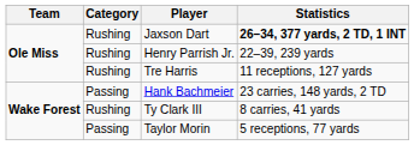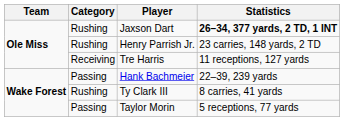Henry Parrish Jr. | Statistics: 22–39, 239 yards -> 23 carries, 148 yards, 2 TD
Tre Harris | Category: Rushing -> Receiving
Hank Bachmeier | Statistics: 23 carries, 148 yards, 2 TD -> 22–39, 239 yards
